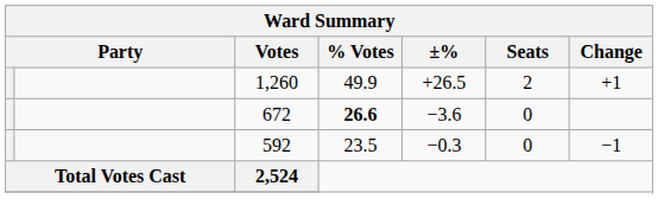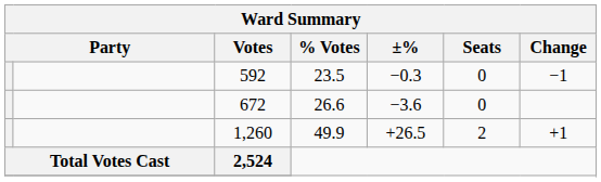rows swapped: 1,260 <-> 592
672 | % Votes: bold -> normal
